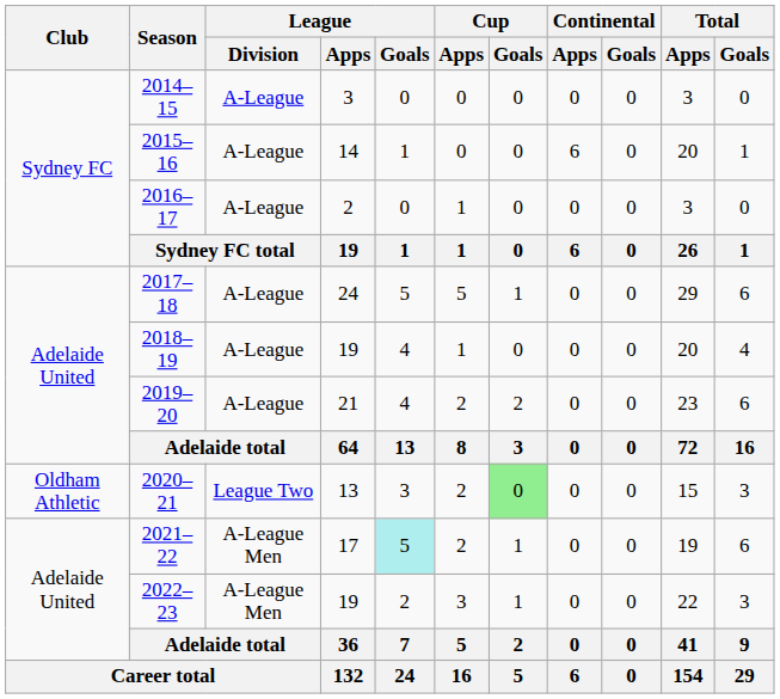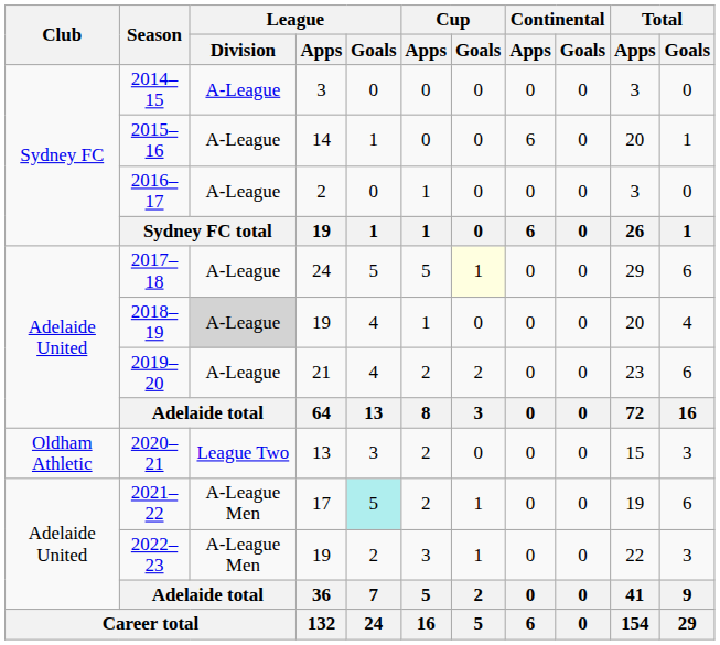2017–18 | Cup / Goals: no background -> lightyellow background
2018–19 | League / Division: no background -> lightgrey background
2020–21 | Cup / Goals: lightgreen background -> no background
